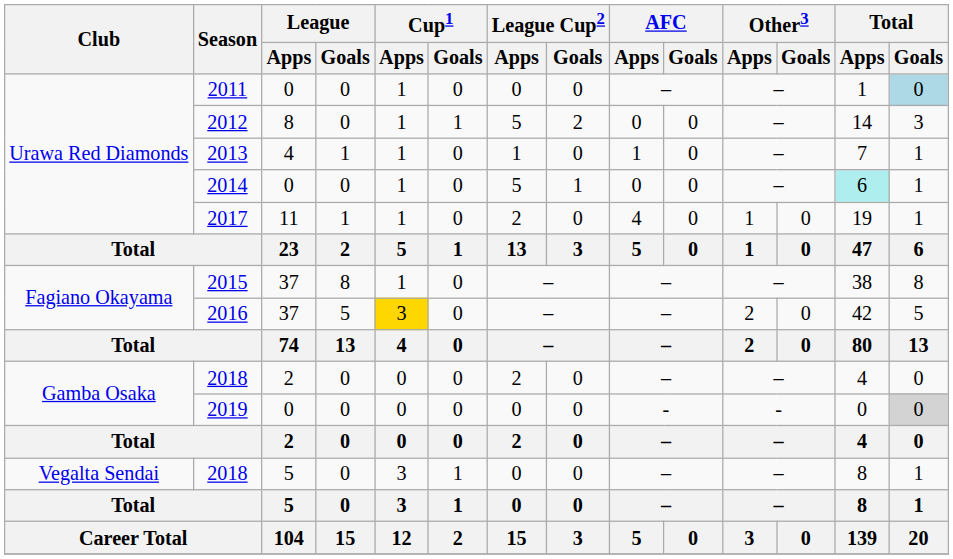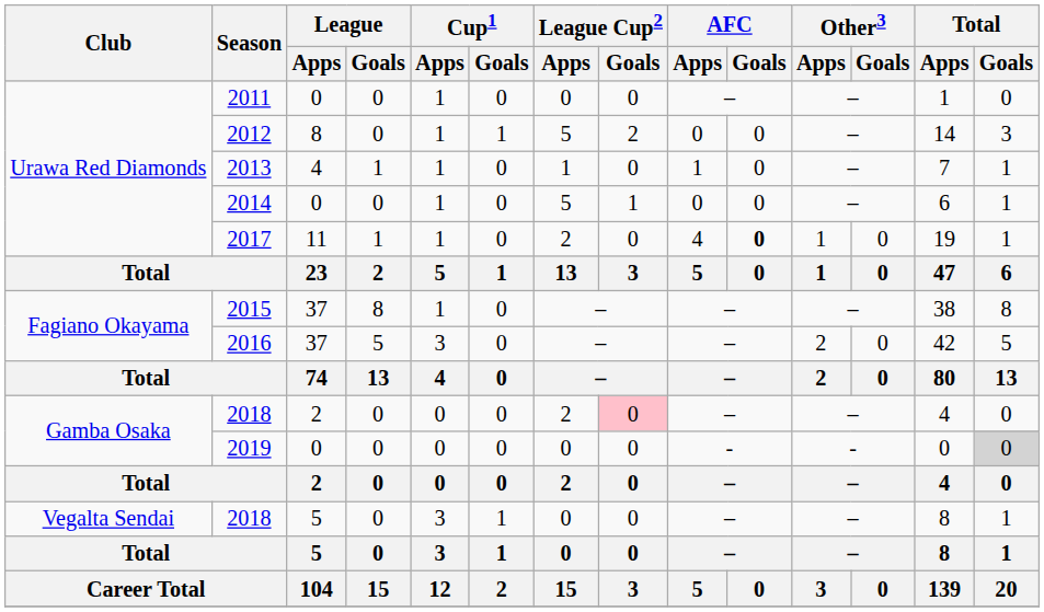2011 | Total / Goals: lightblue background -> no background
2014 | Total / Apps: paleturquoise background -> no background
2017 | AFC / Goals: normal -> bold
2016 | Cup1 / Apps: gold background -> no background
2018 / 2 | League Cup2 / Goals: no background -> pink background
